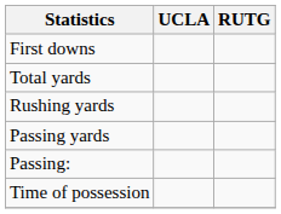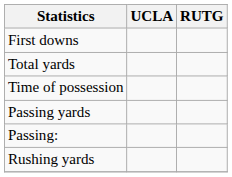rows swapped: Rushing yards <-> Time of possession
